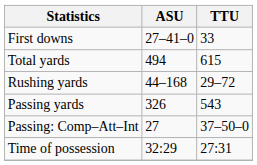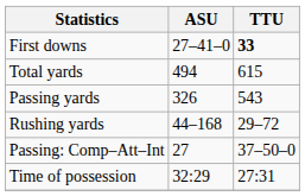First downs | TTU: normal -> bold
rows swapped: Rushing yards <-> Passing yards
